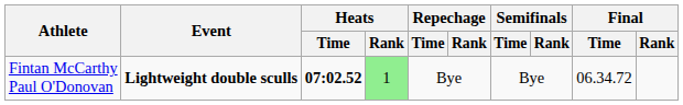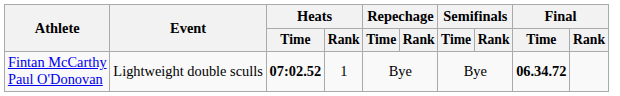Fintan McCarthy Paul O'Donovan | Event: bold -> normal
Fintan McCarthy Paul O'Donovan | Heats / Rank: lightgreen background -> no background
Fintan McCarthy Paul O'Donovan | Final / Time: normal -> bold
